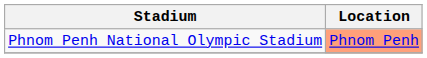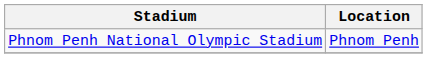Phnom Penh National Olympic Stadium | Location: lightsalmon background -> no background
